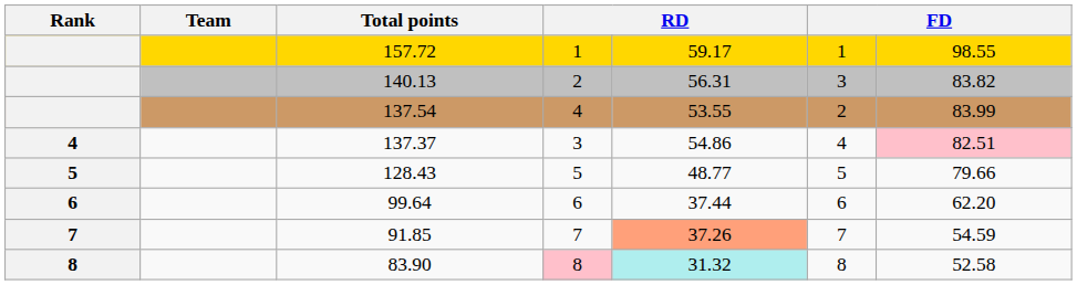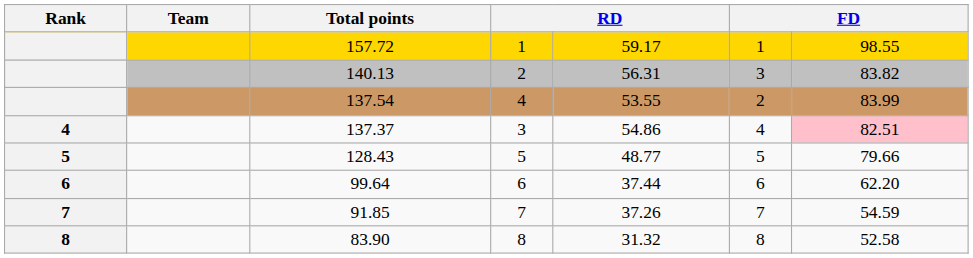91.85 | column 5: lightsalmon background -> no background
83.90 | column 4: pink background -> no background
83.90 | column 5: paleturquoise background -> no background
